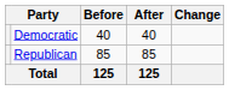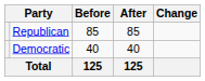rows swapped: Republican <-> Democratic
